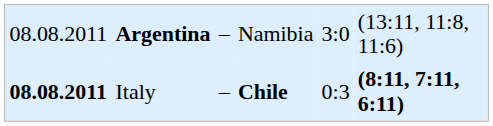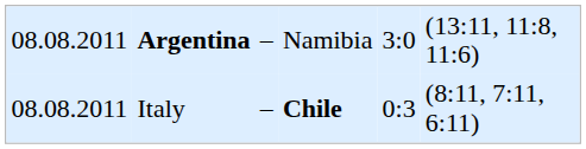Italy | column 1: bold -> normal
Italy | column 6: bold -> normal
